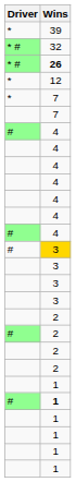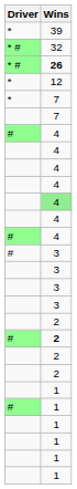row 12 | Wins: no background -> lightgreen background
row 15 | Wins: gold background -> no background
row 20 | Wins: normal -> bold
row 24 | Wins: bold -> normal
